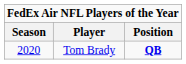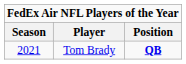Tom Brady | Season: 2020 -> 2021
